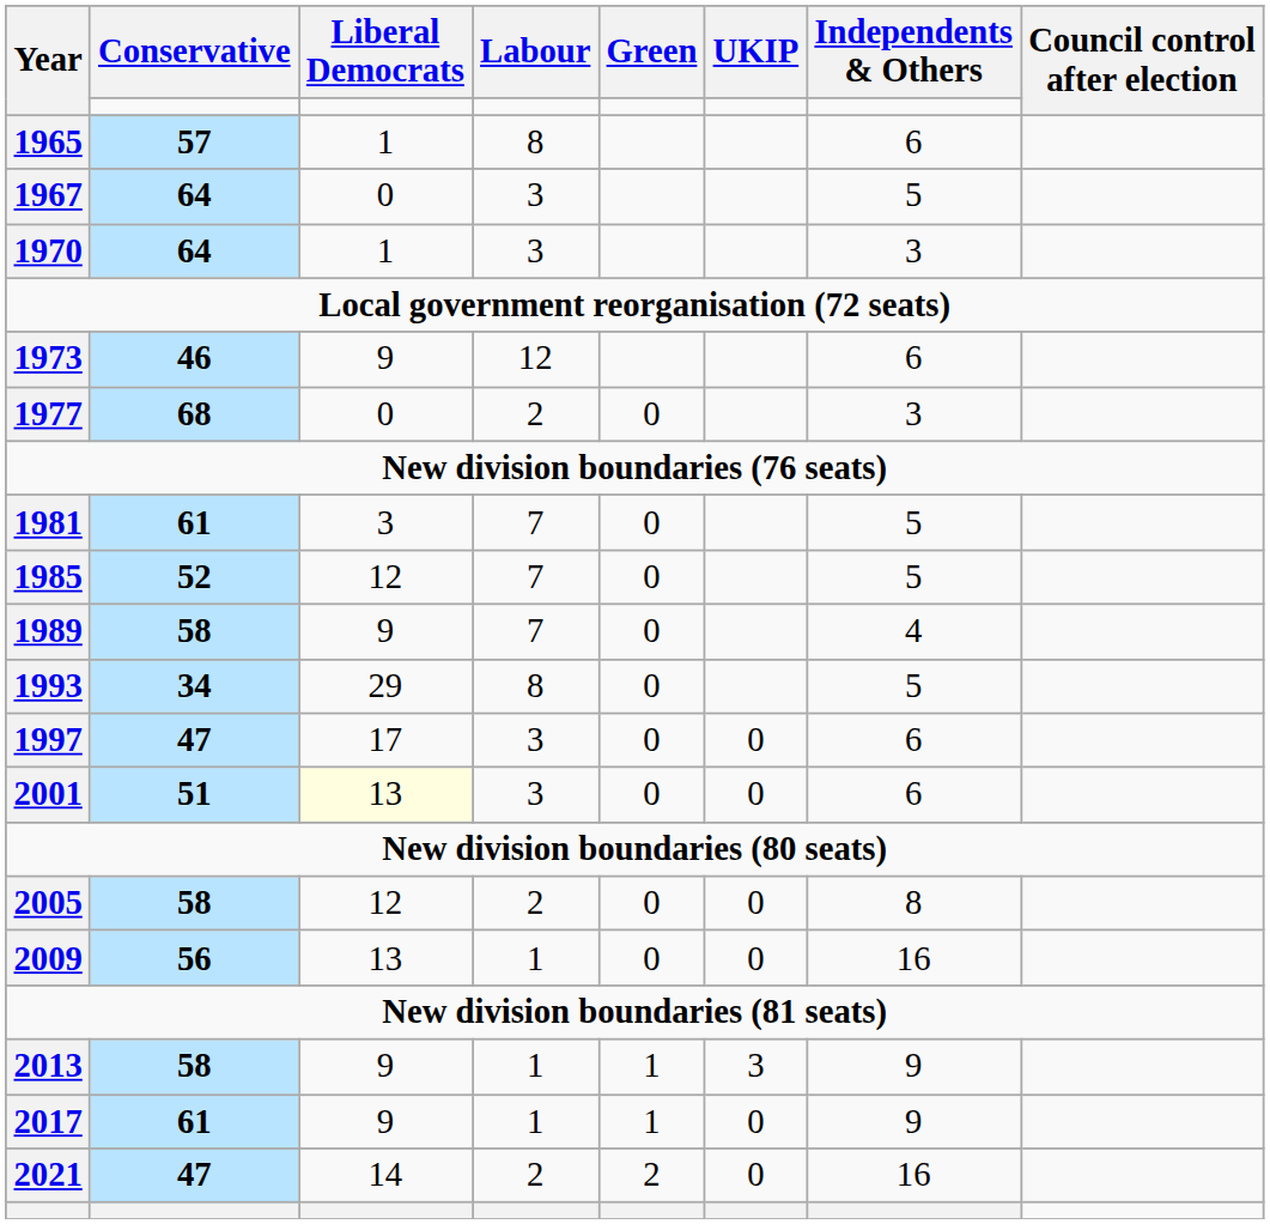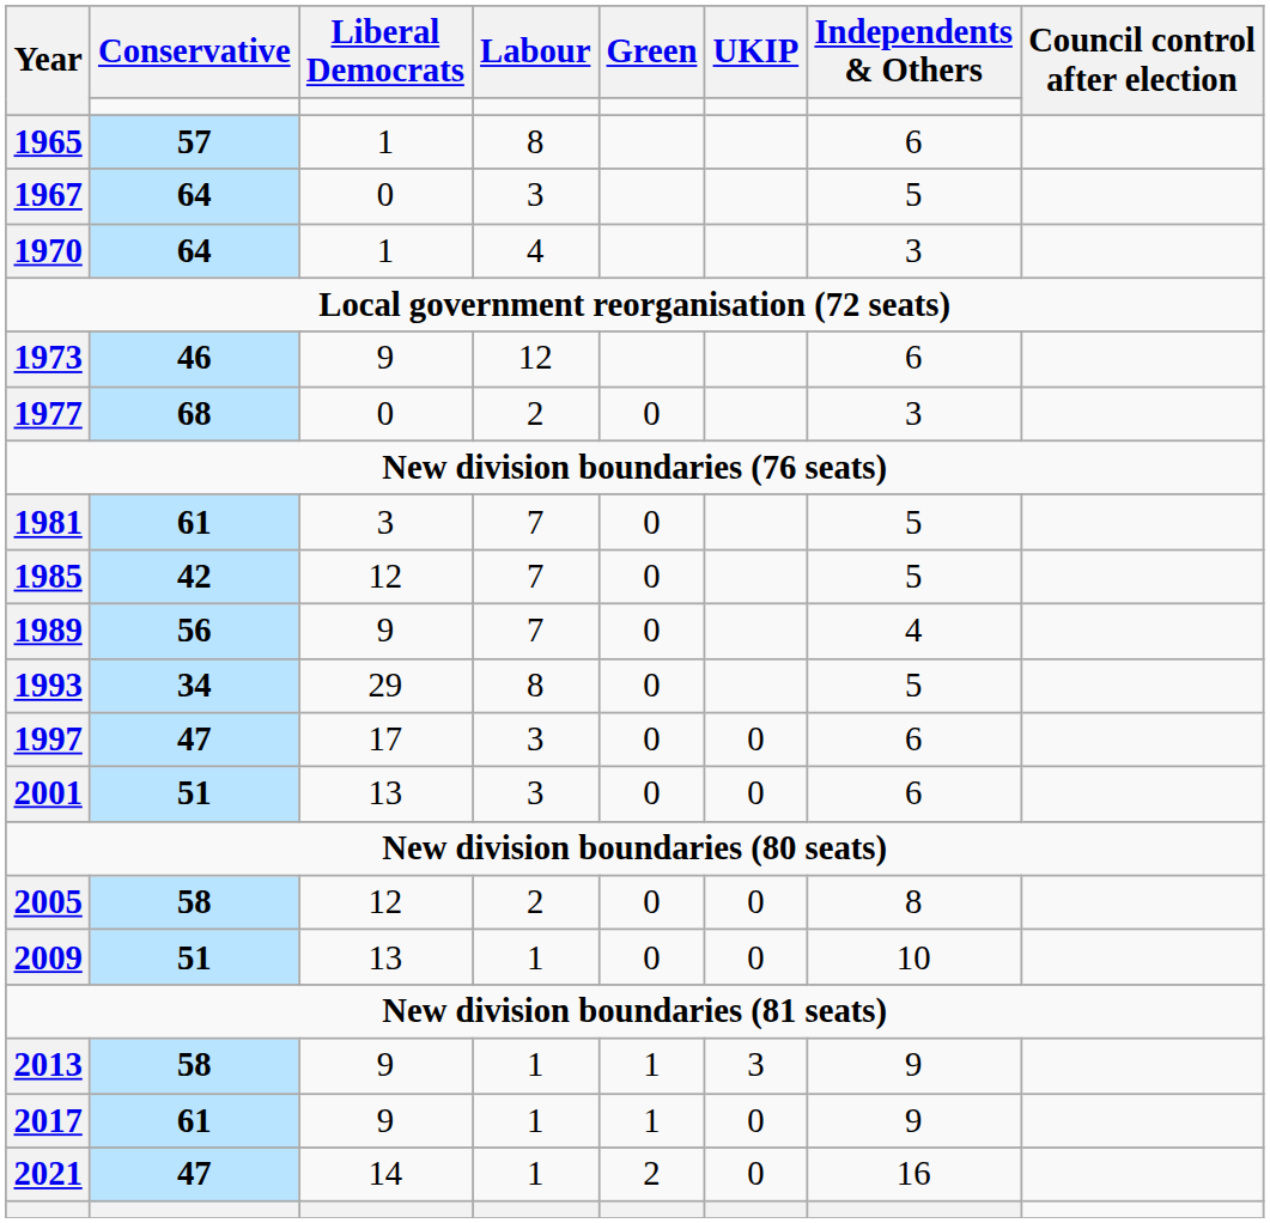1970 | Labour: 3 -> 4
1985 | Conservative: 52 -> 42
1989 | Conservative: 58 -> 56
2001 | Liberal Democrats: lightyellow background -> no background
2009 | Conservative: 56 -> 51
2009 | Independents & Others: 16 -> 10
2021 | Labour: 2 -> 1
